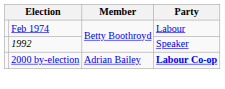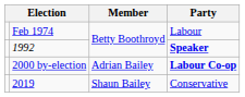1992 | Party: normal -> bold
+ row: 2019 | Shaun Bailey | Conservative
